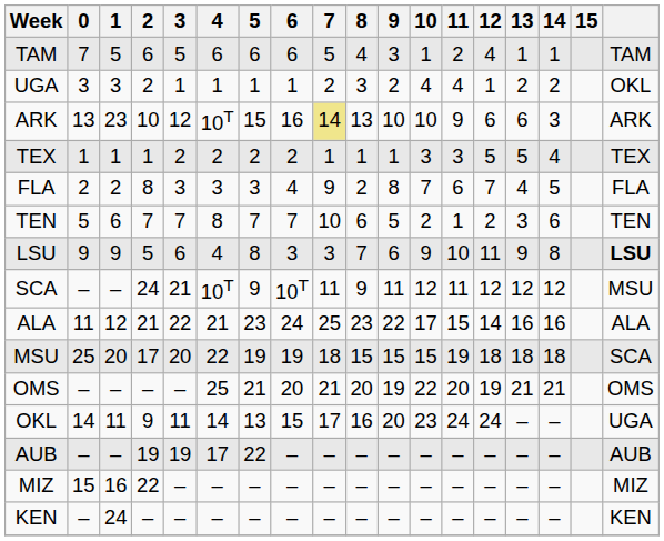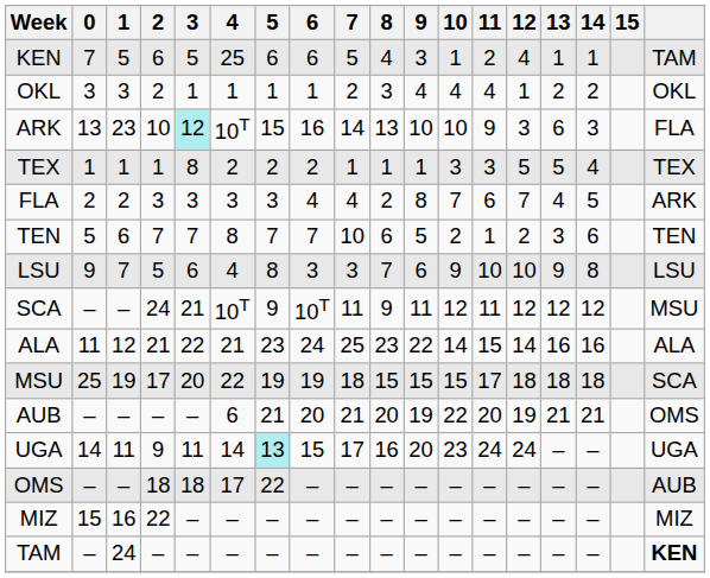row 2 | Week: TAM -> KEN
row 2 | 4: 6 -> 25
row 3 | Week: UGA -> OKL
row 3 | 9: 2 -> 4
row 4 | 3: no background -> paleturquoise background
row 4 | 7: khaki background -> no background
row 4 | 12: 6 -> 3
row 4 | column 18: ARK -> FLA
row 5 | 3: 2 -> 8
row 6 | 2: 8 -> 3
row 6 | 7: 9 -> 4
row 6 | column 18: FLA -> ARK
row 8 | 1: 9 -> 7
row 8 | 12: 11 -> 10
row 8 | column 18: bold -> normal
row 10 | 10: 17 -> 14
row 11 | 1: 20 -> 19
row 11 | 11: 19 -> 17
row 12 | Week: OMS -> AUB
row 12 | 4: 25 -> 6
row 13 | Week: OKL -> UGA
row 13 | 5: no background -> paleturquoise background
row 14 | Week: AUB -> OMS
row 14 | 2: 19 -> 18
row 14 | 3: 19 -> 18
row 16 | Week: KEN -> TAM
row 16 | column 18: normal -> bold
